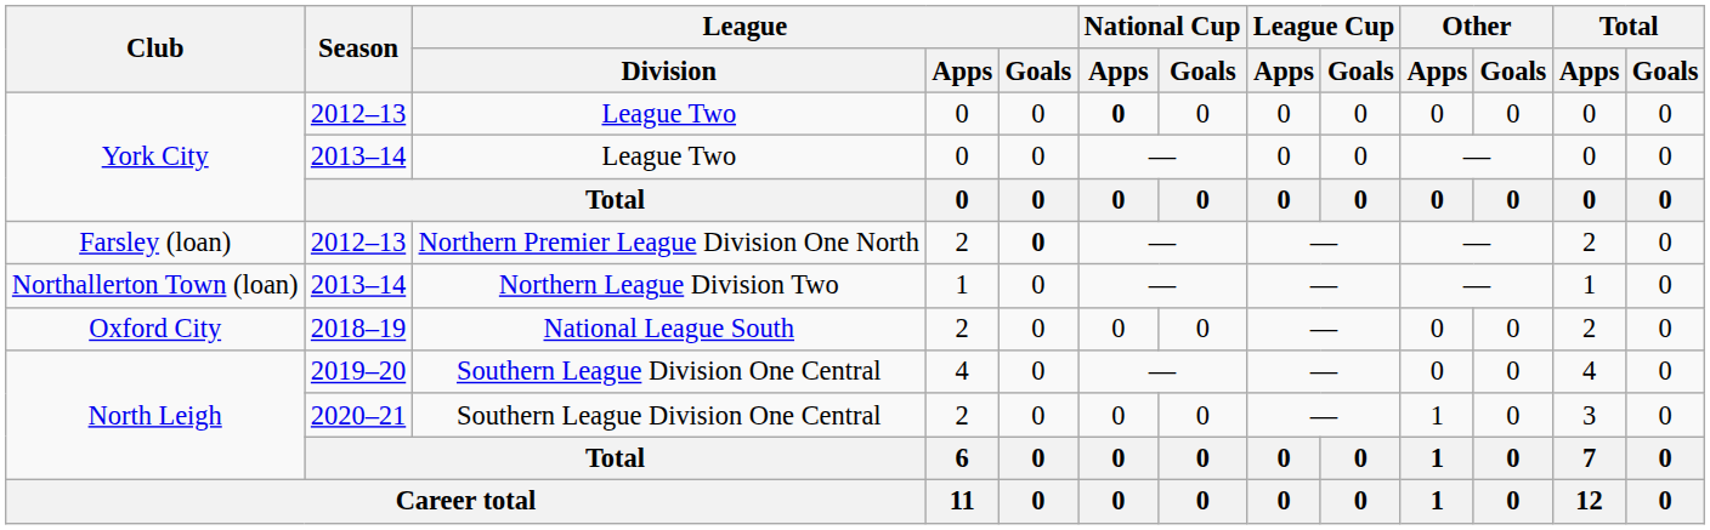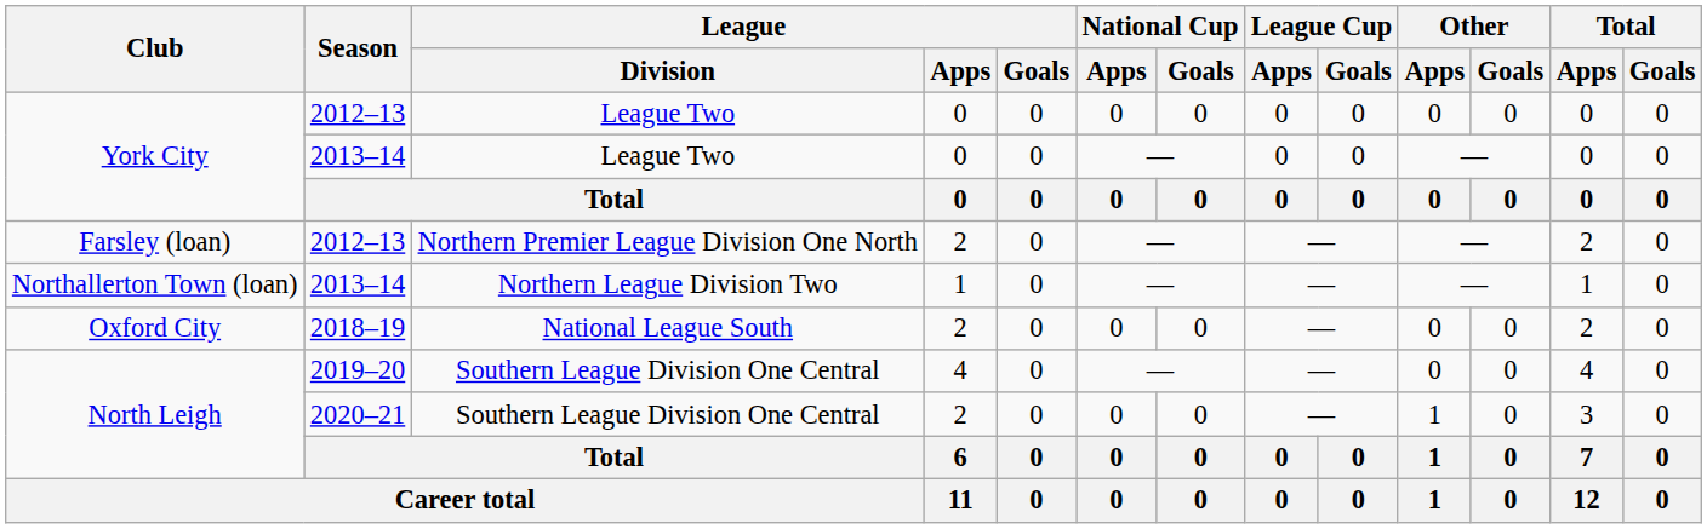York City / 2012–13 | National Cup / Apps: bold -> normal
Farsley (loan) | League / Goals: bold -> normal
